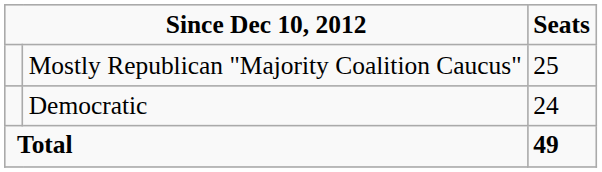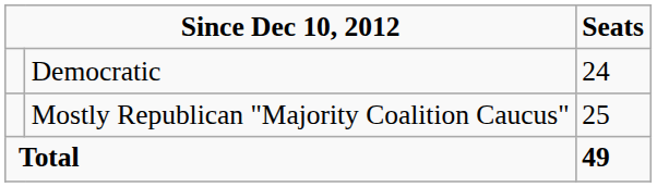rows swapped: Democratic <-> Mostly Republican "Majority Coalition Caucus"
